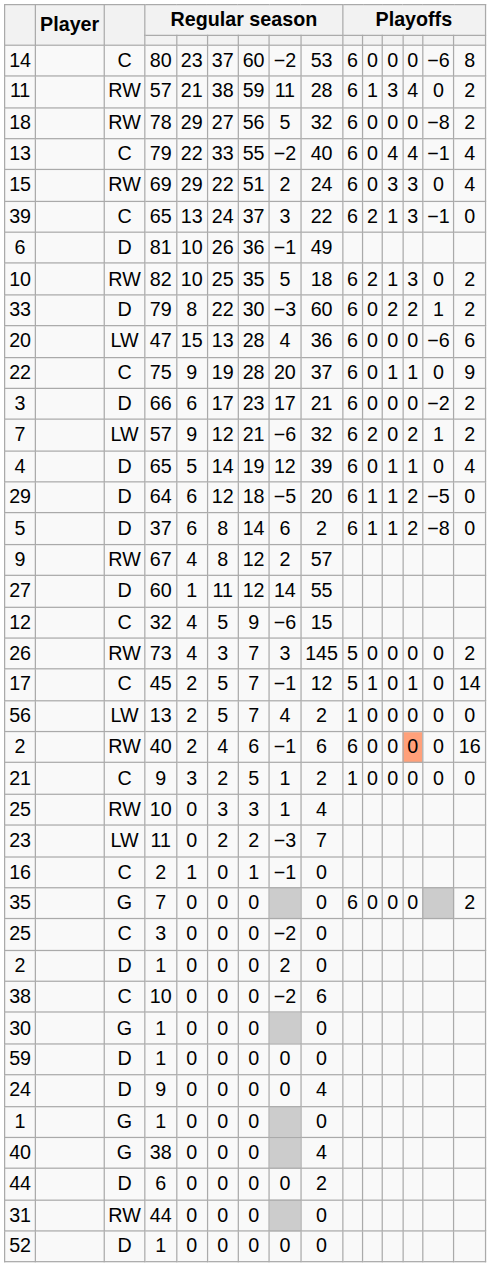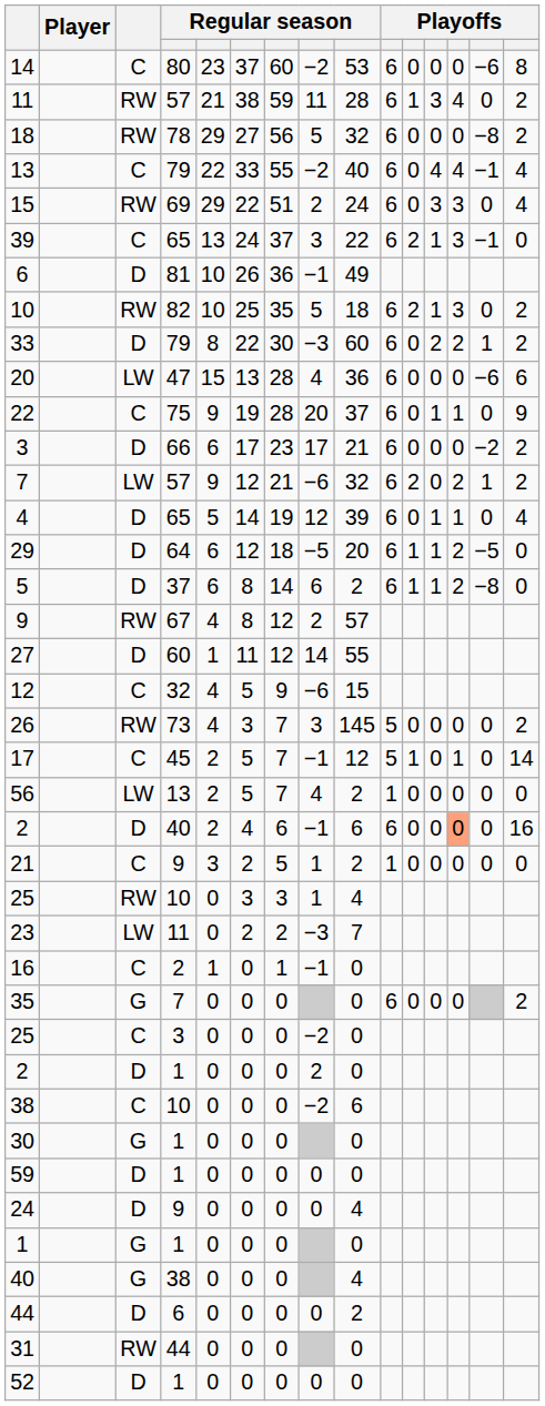2 / 40 | column 3: RW -> D
